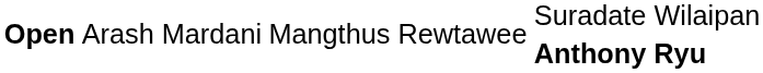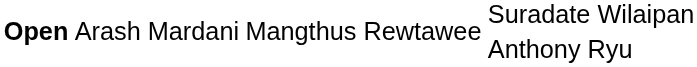row 2 | column 4: bold -> normal
